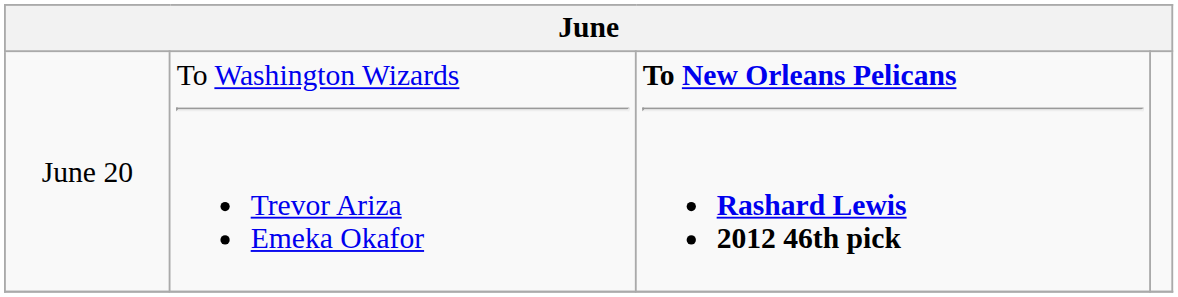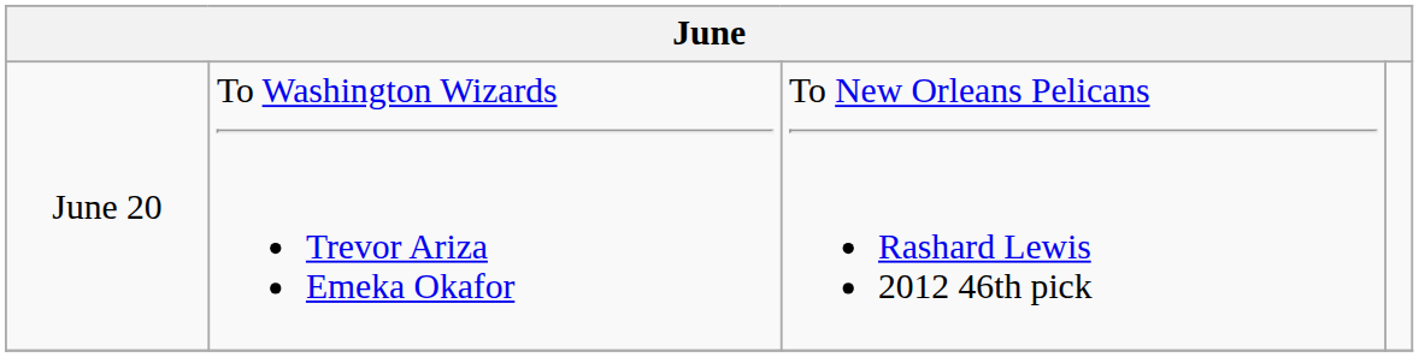June 20 | column 3: bold -> normal
